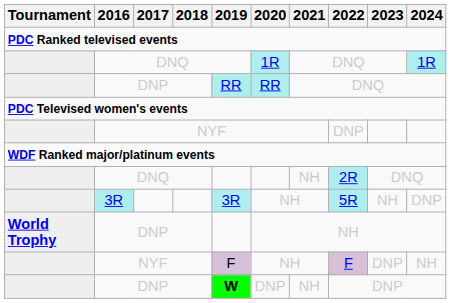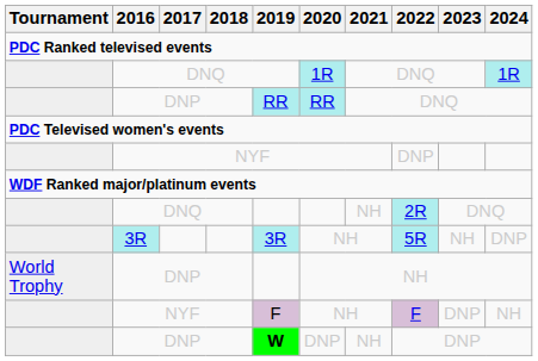World Trophy / DNP | Tournament: bold -> normal
